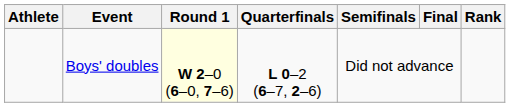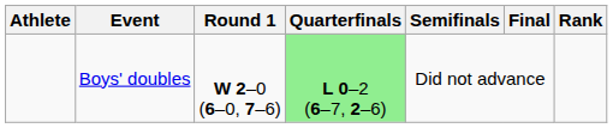Boys' doubles | Round 1: lightyellow background -> no background
Boys' doubles | Quarterfinals: no background -> lightgreen background
